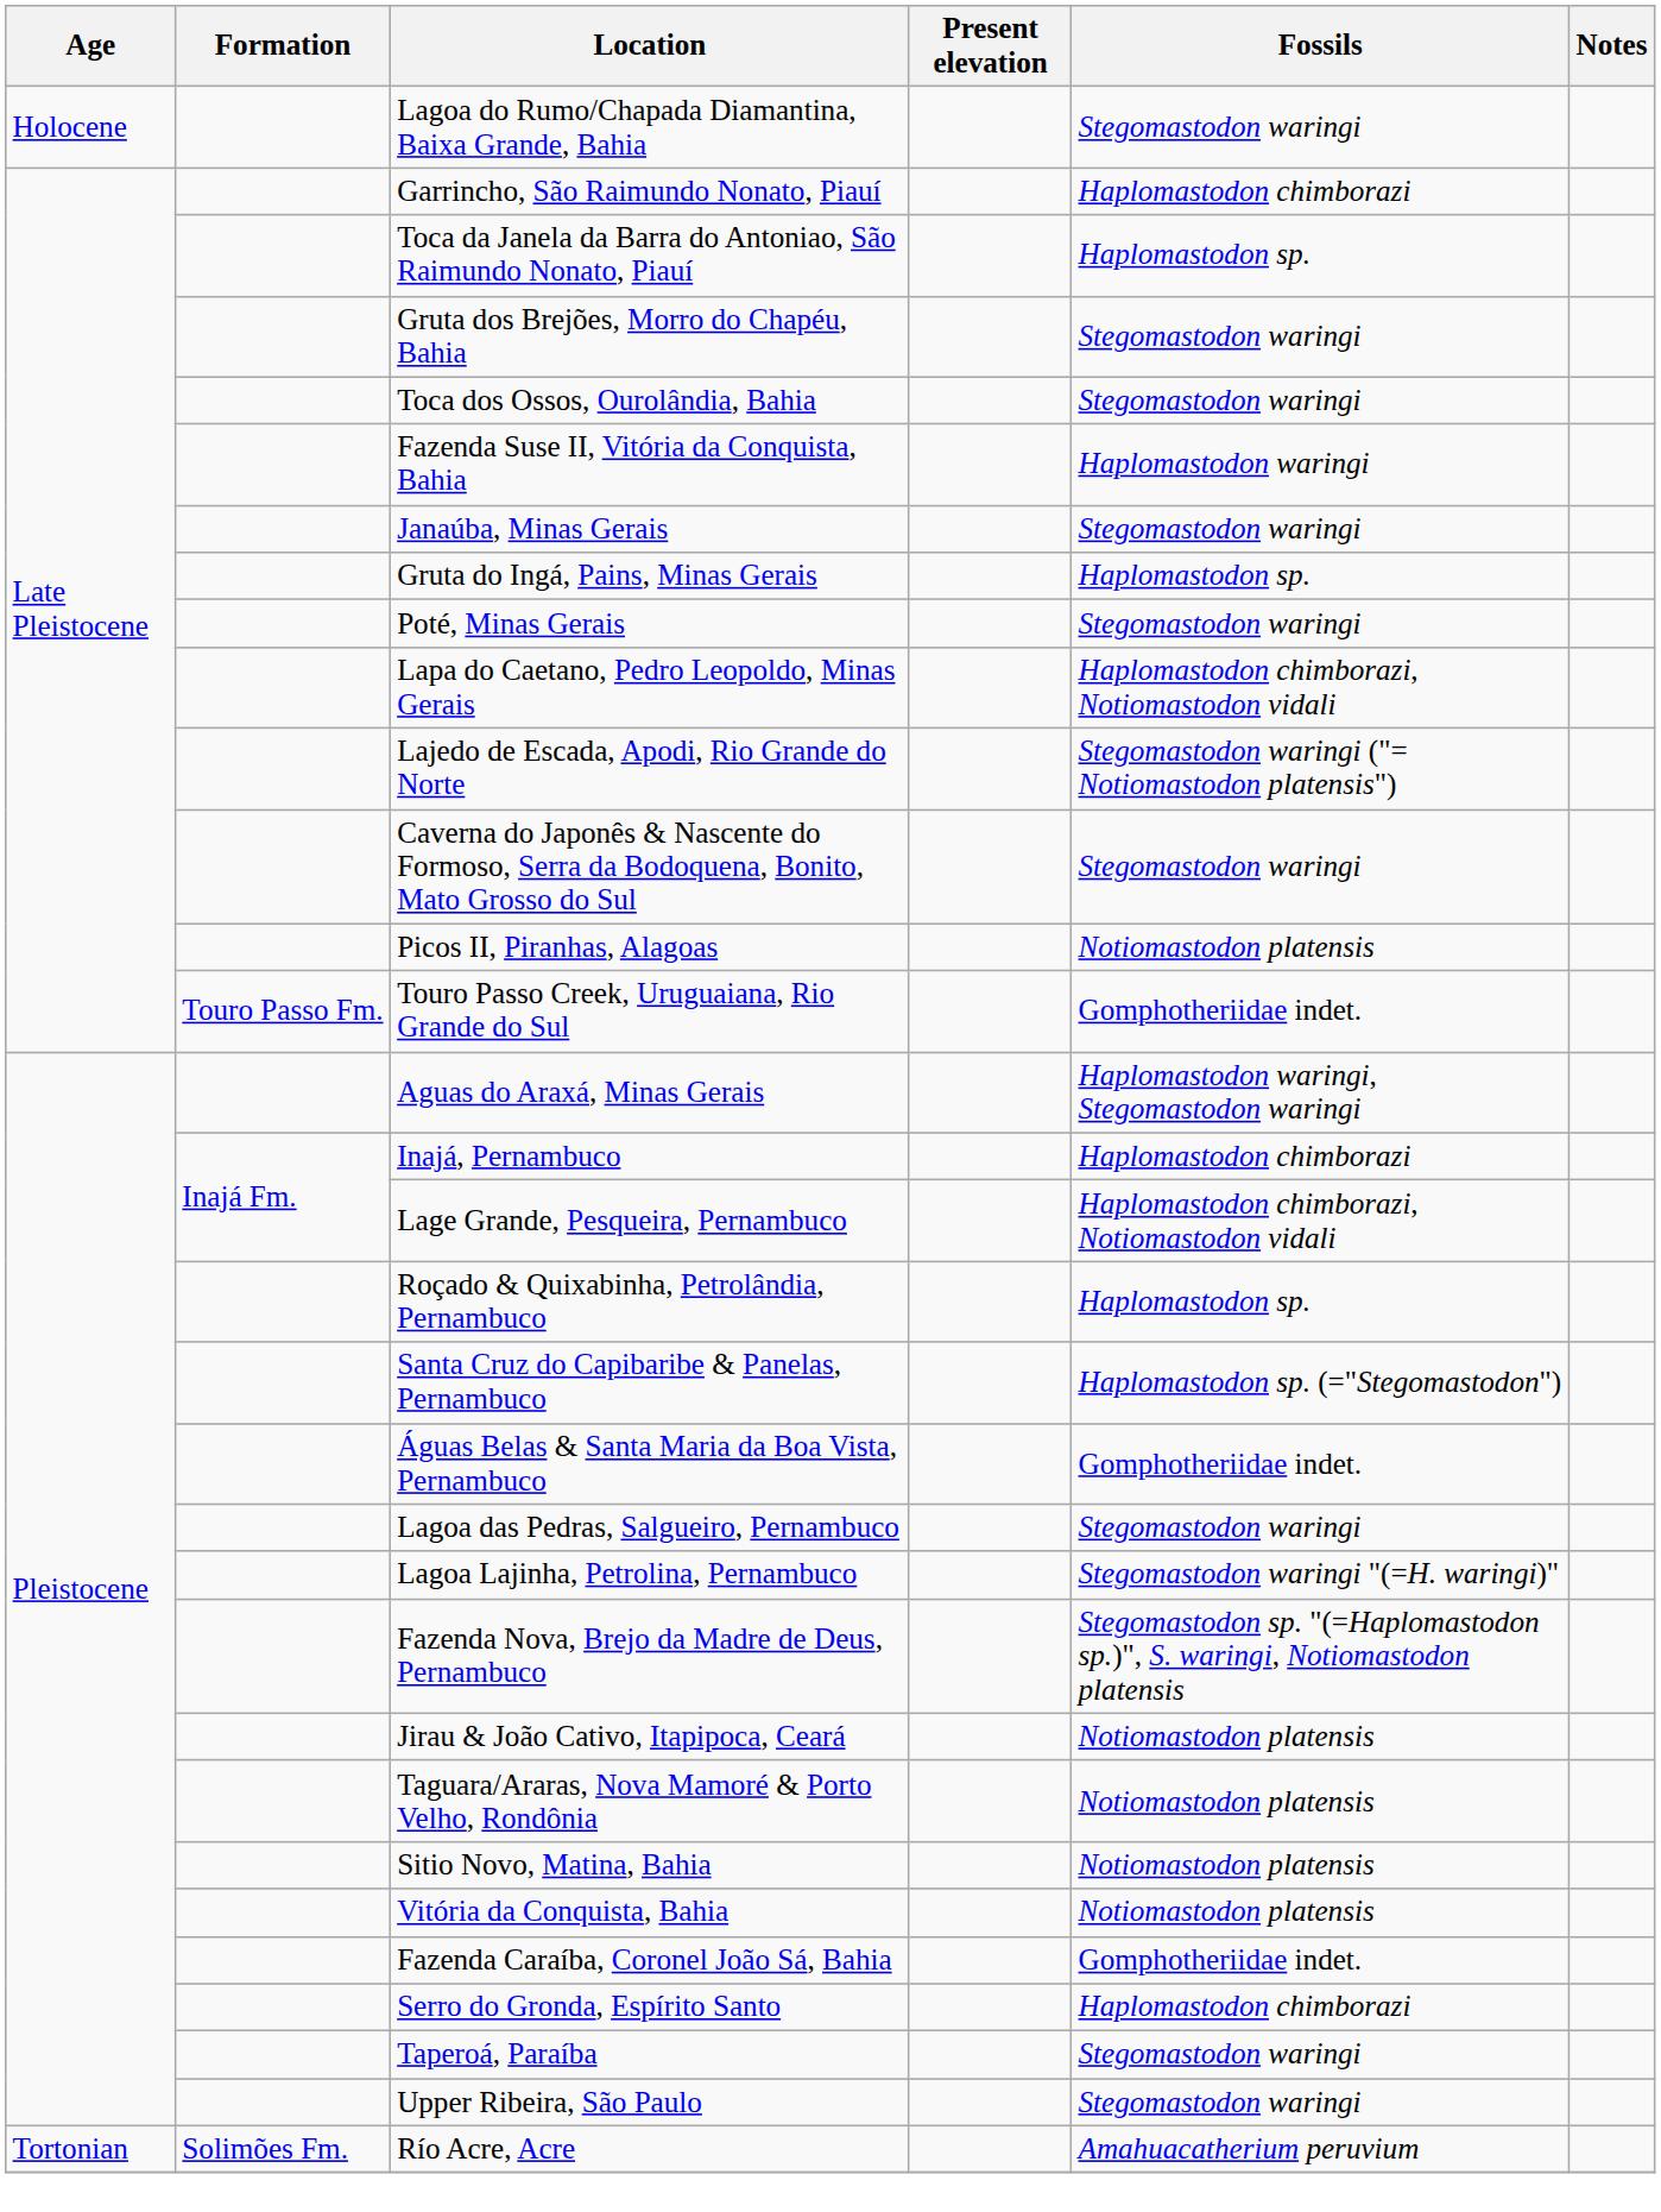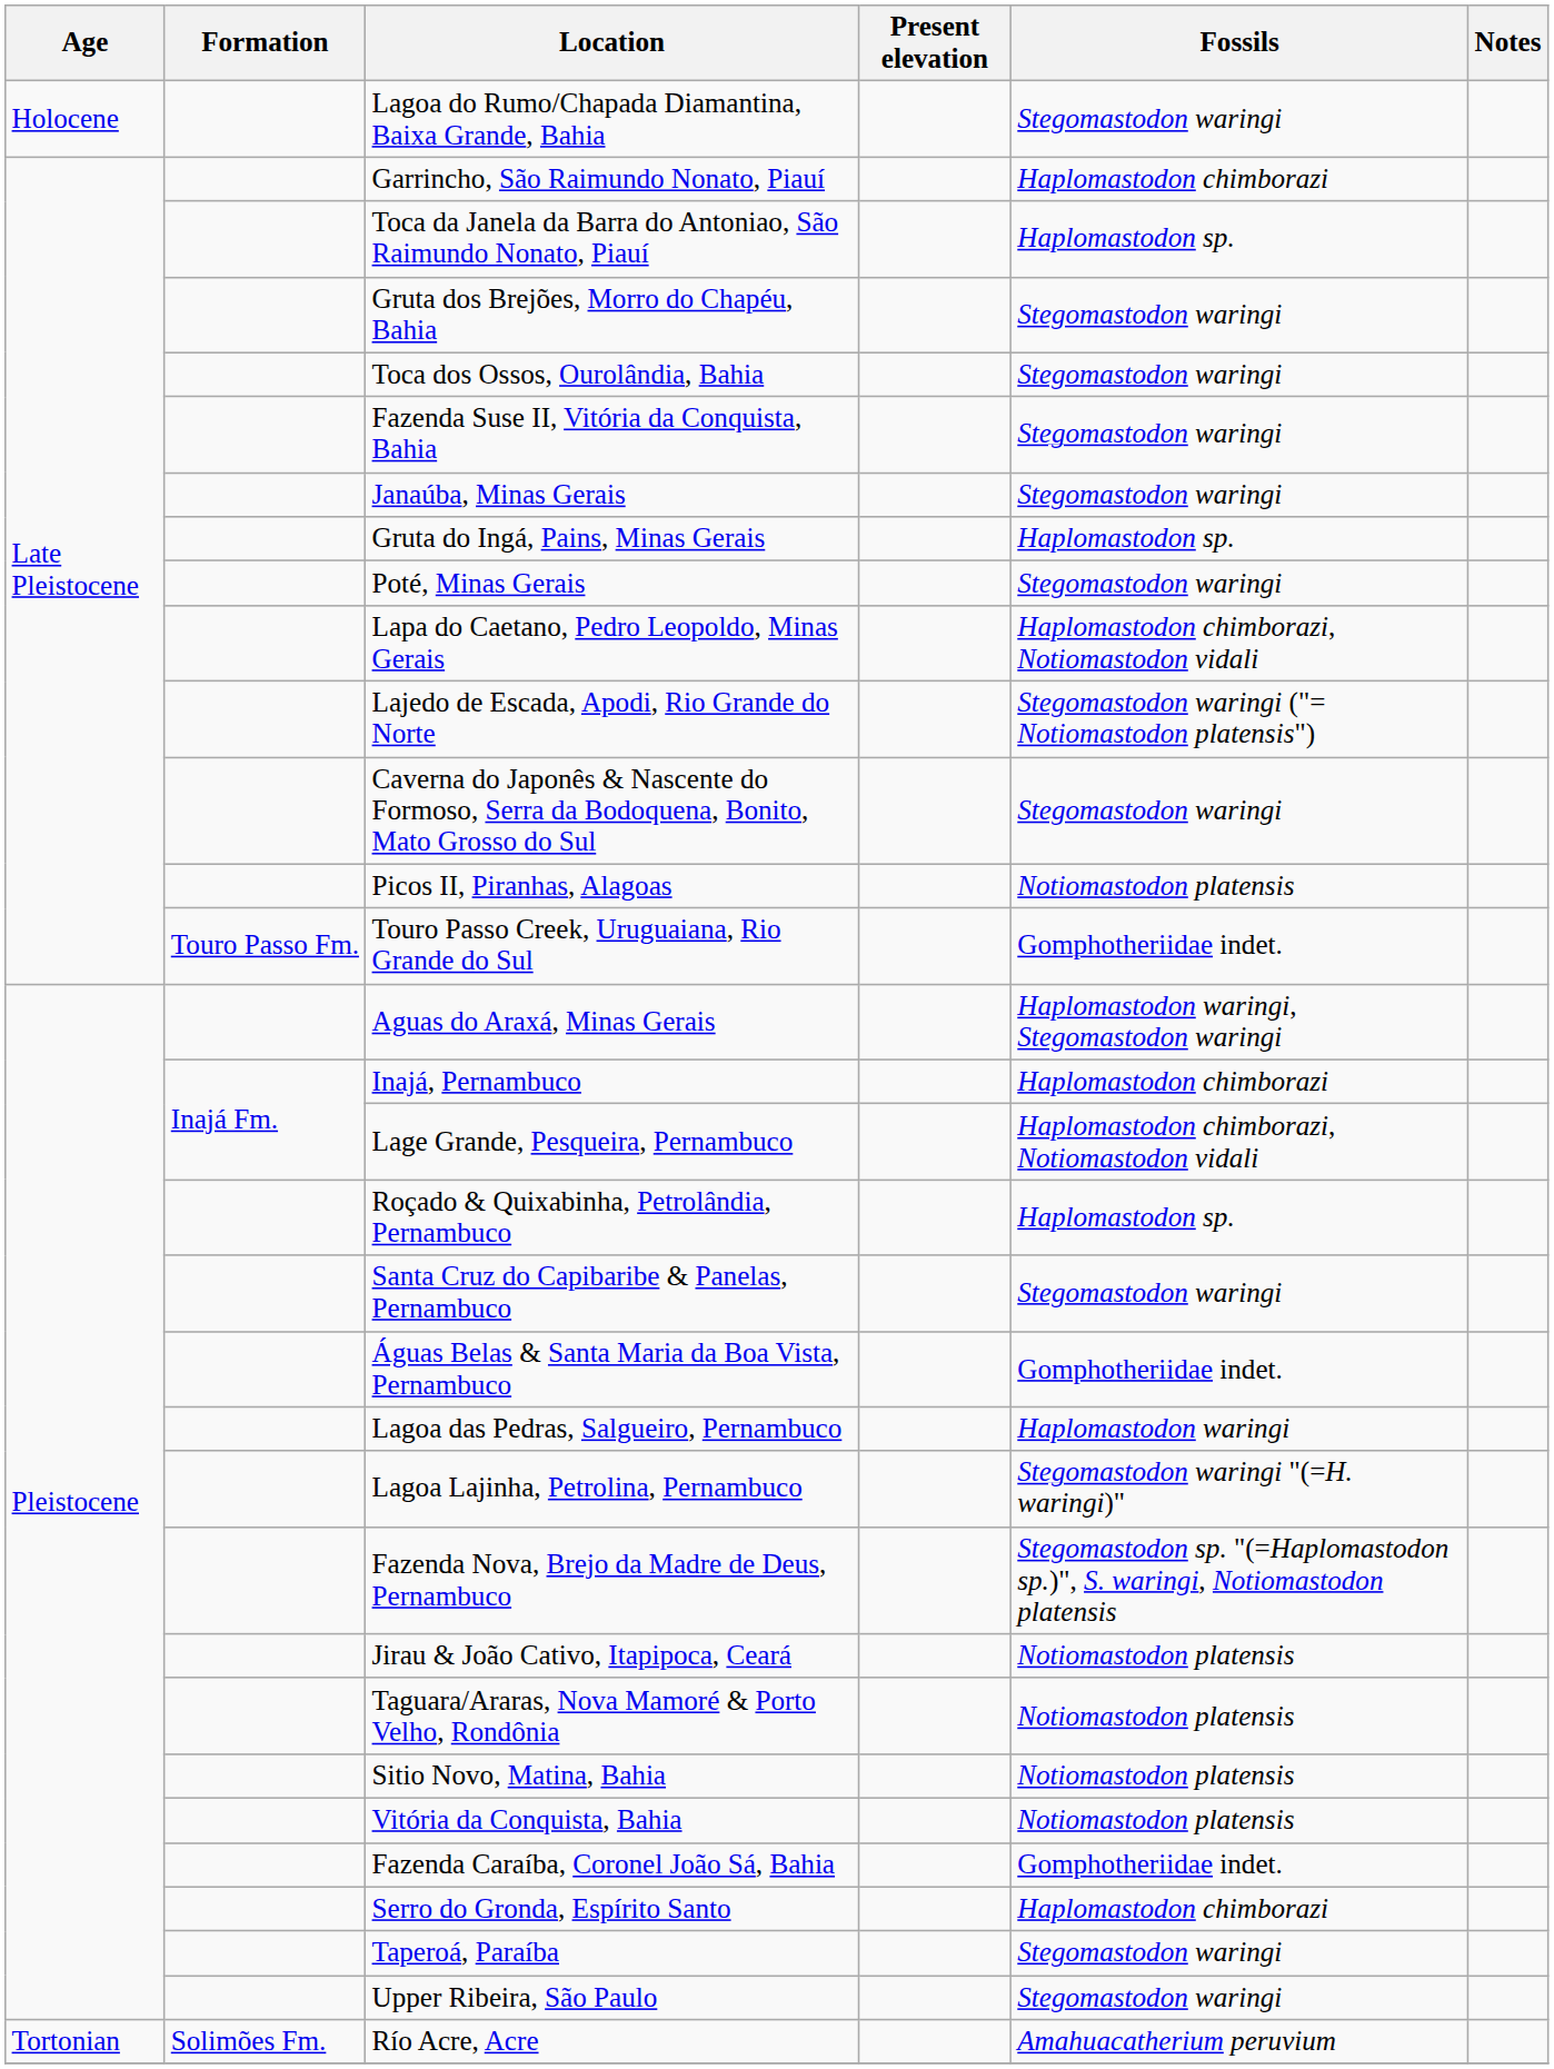Fazenda Suse II, Vitória da Conquista, Bahia | Fossils: Haplomastodon waringi -> Stegomastodon waringi
Santa Cruz do Capibaribe & Panelas, Pernambuco | Fossils: Haplomastodon sp. (="Stegomastodon") -> Stegomastodon waringi
Lagoa das Pedras, Salgueiro, Pernambuco | Fossils: Stegomastodon waringi -> Haplomastodon waringi
